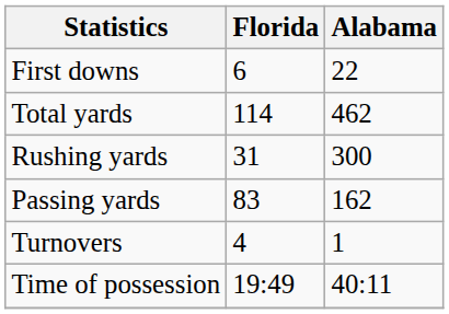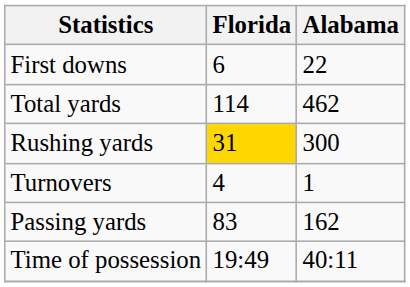Rushing yards | Florida: no background -> gold background
rows swapped: Passing yards <-> Turnovers
